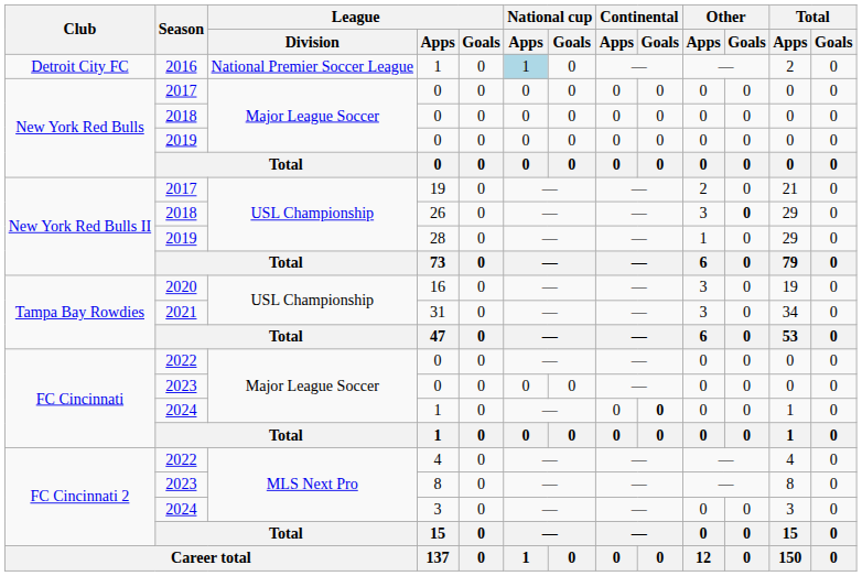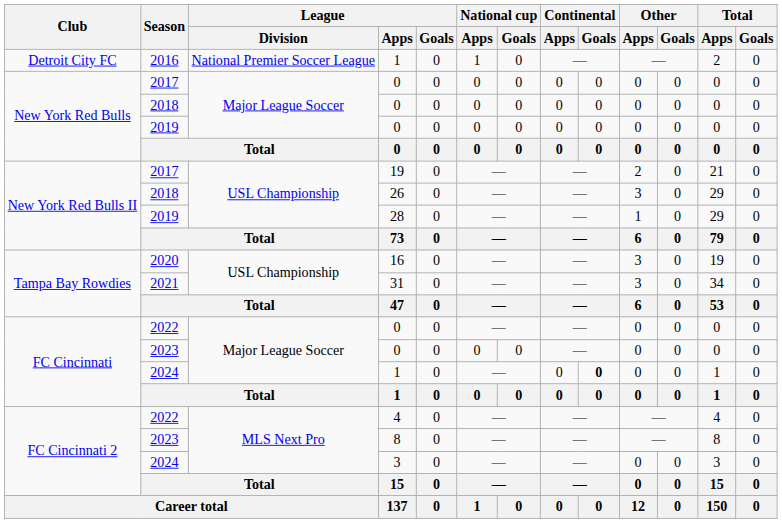2016 / 1 | National cup / Apps: lightblue background -> no background
26 | Other / Goals: bold -> normal
